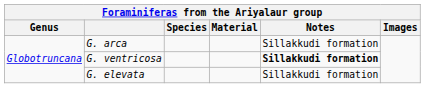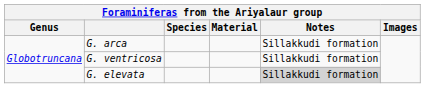G. ventricosa | Notes: bold -> normal
G. elevata | Notes: no background -> lightgrey background
